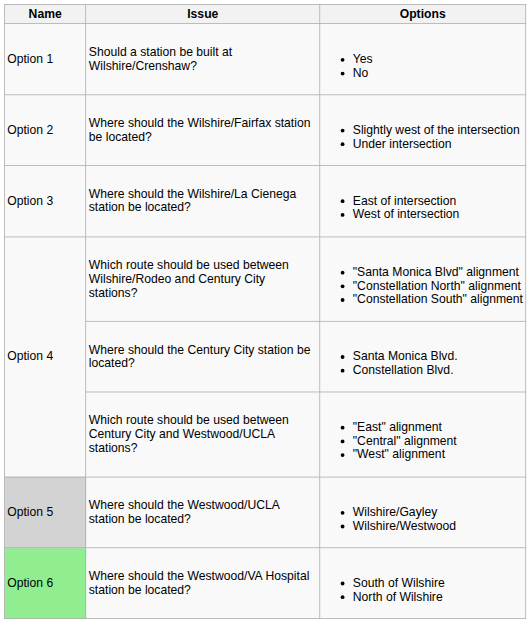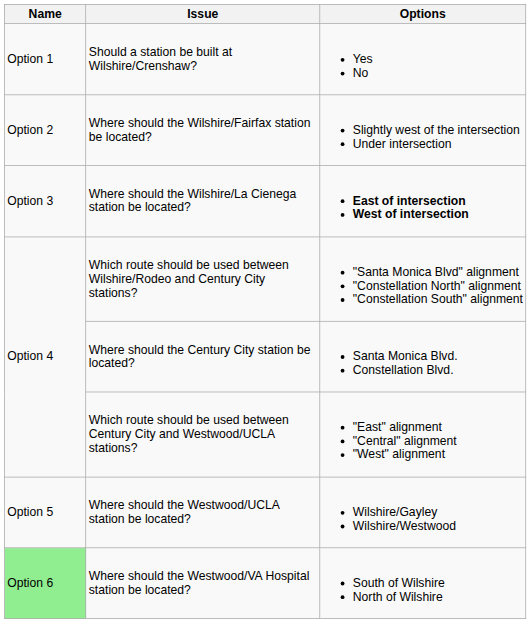Where should the Wilshire/La Cienega station be located? | Options: normal -> bold
Where should the Westwood/UCLA station be located? | Name: lightgrey background -> no background
